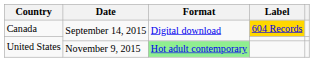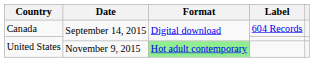Canada | Label: gold background -> no background
